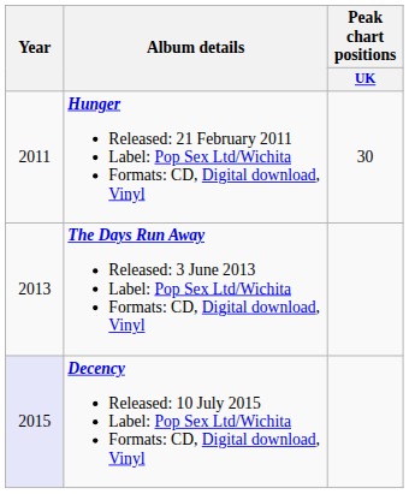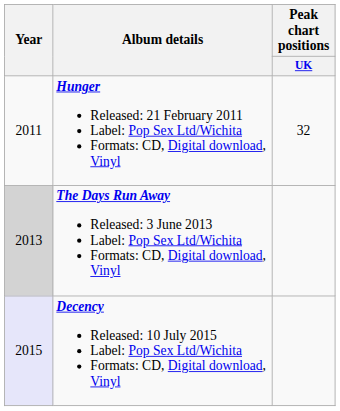row 3 | Peak chart positions / UK: 30 -> 32
row 4 | Year: no background -> lightgrey background
